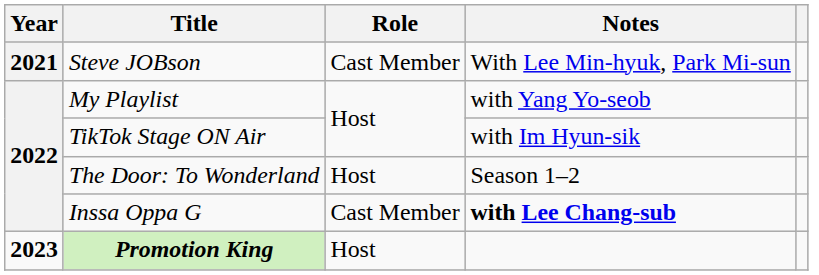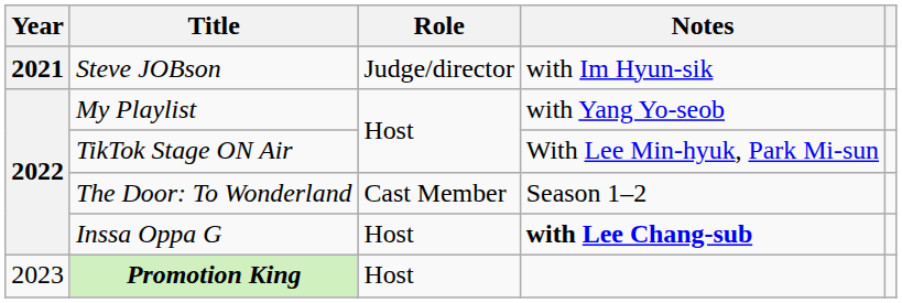Steve JOBson | Role: Cast Member -> Judge/director
Steve JOBson | Notes: With Lee Min-hyuk, Park Mi-sun -> with Im Hyun-sik
TikTok Stage ON Air | Notes: with Im Hyun-sik -> With Lee Min-hyuk, Park Mi-sun
The Door: To Wonderland | Role: Host -> Cast Member
Inssa Oppa G | Role: Cast Member -> Host
Promotion King | Year: bold -> normal
